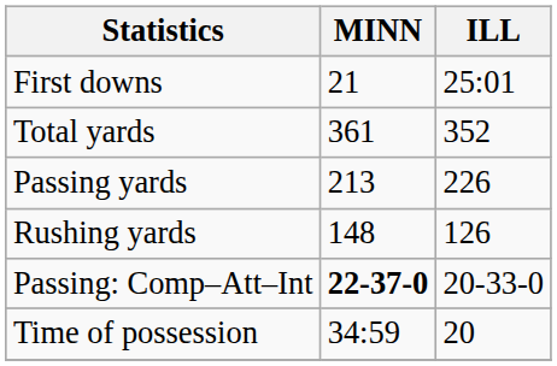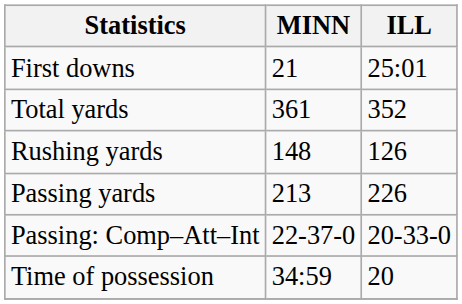rows swapped: Rushing yards <-> Passing yards
Passing: Comp–Att–Int | MINN: bold -> normal
